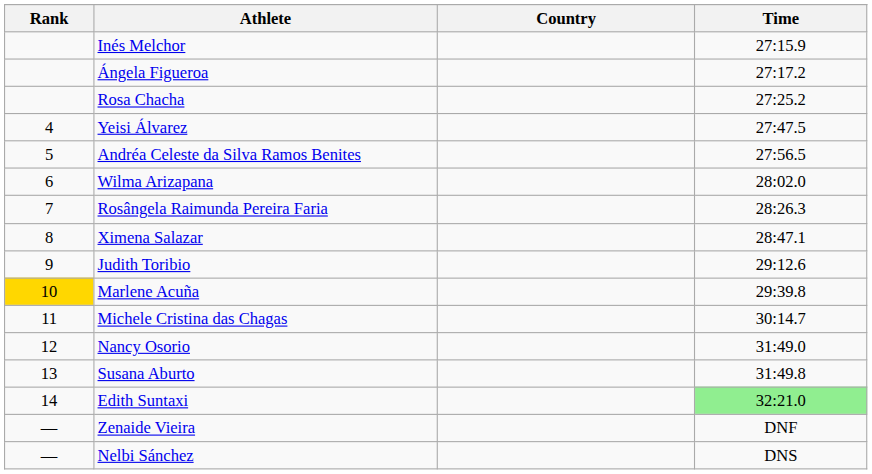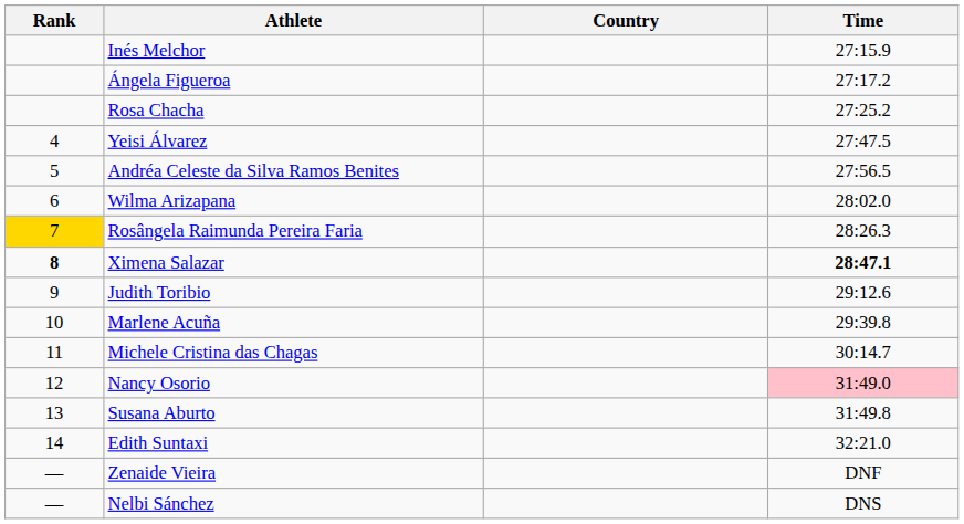Rosângela Raimunda Pereira Faria | Rank: no background -> gold background
Ximena Salazar | Rank: normal -> bold
Ximena Salazar | Time: normal -> bold
Marlene Acuña | Rank: gold background -> no background
Nancy Osorio | Time: no background -> pink background
Edith Suntaxi | Time: lightgreen background -> no background
